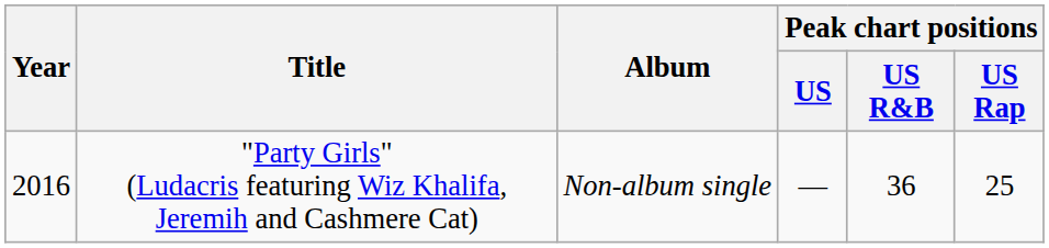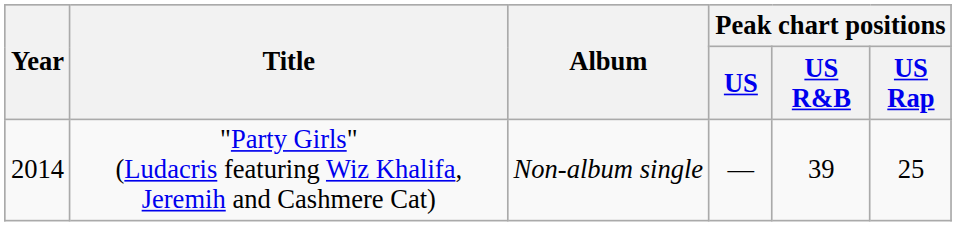row 3 | Year: 2016 -> 2014
row 3 | Peak chart positions / US R&B: 36 -> 39
